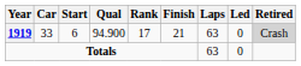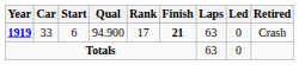1919 | Finish: normal -> bold
1919 | Retired: lightgrey background -> no background
